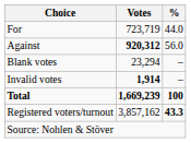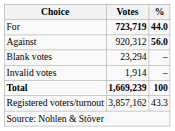For | Votes: normal -> bold
For | %: normal -> bold
Against | Votes: bold -> normal
Against | %: normal -> bold
Invalid votes | Votes: bold -> normal
Registered voters/turnout | %: bold -> normal
